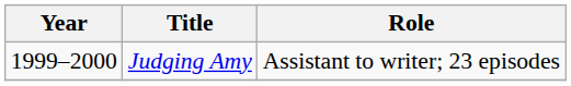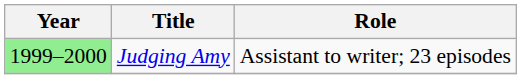Judging Amy | Year: no background -> lightgreen background
